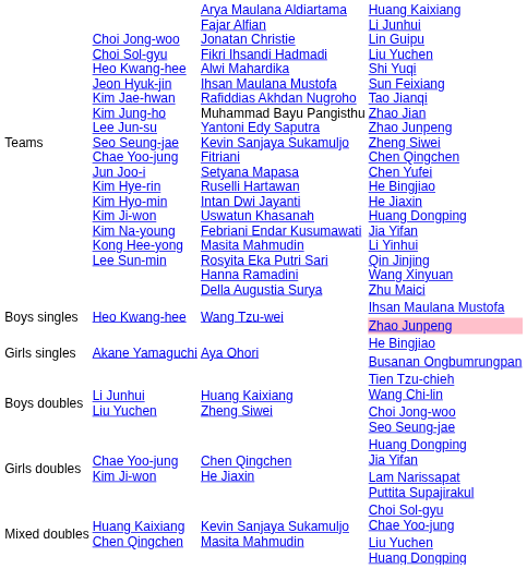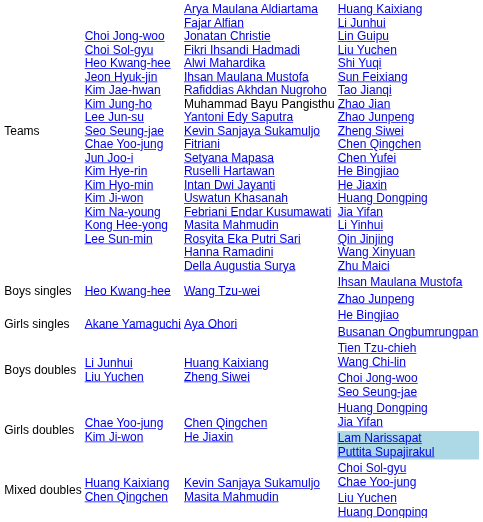Zhao Junpeng | column 4: pink background -> no background
Lam Narissapat Puttita Supajirakul | column 4: no background -> lightblue background
